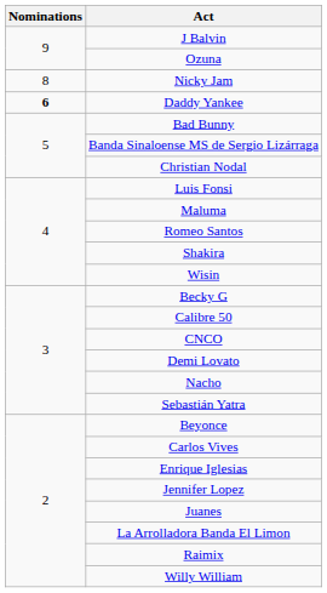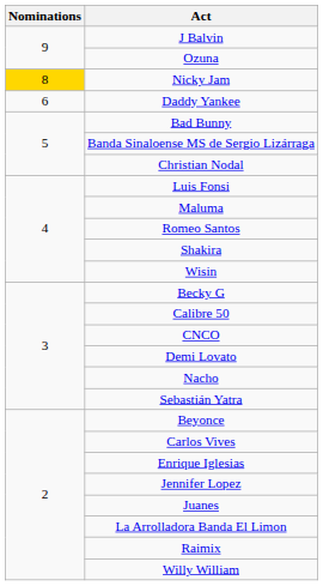Nicky Jam | Nominations: no background -> gold background
Daddy Yankee | Nominations: bold -> normal
